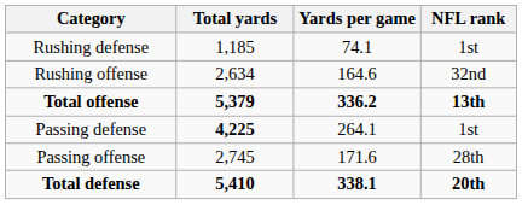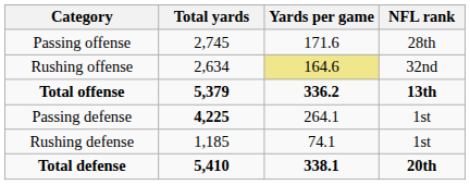rows swapped: Passing offense <-> Rushing defense
Rushing offense | Yards per game: no background -> khaki background
